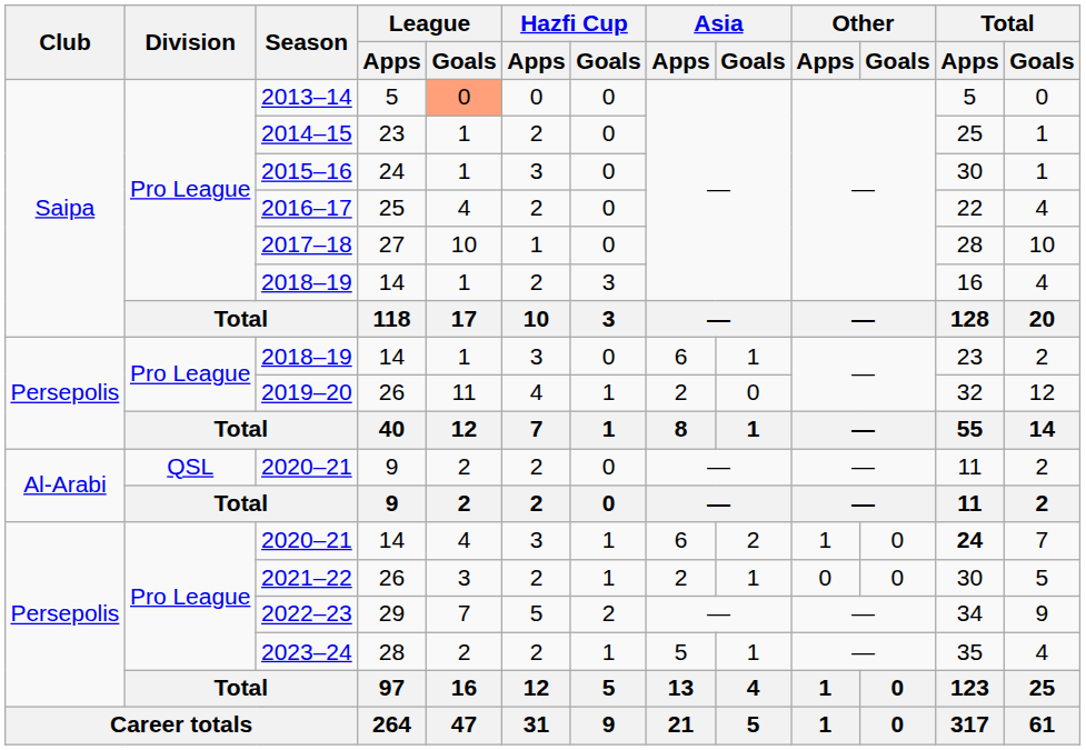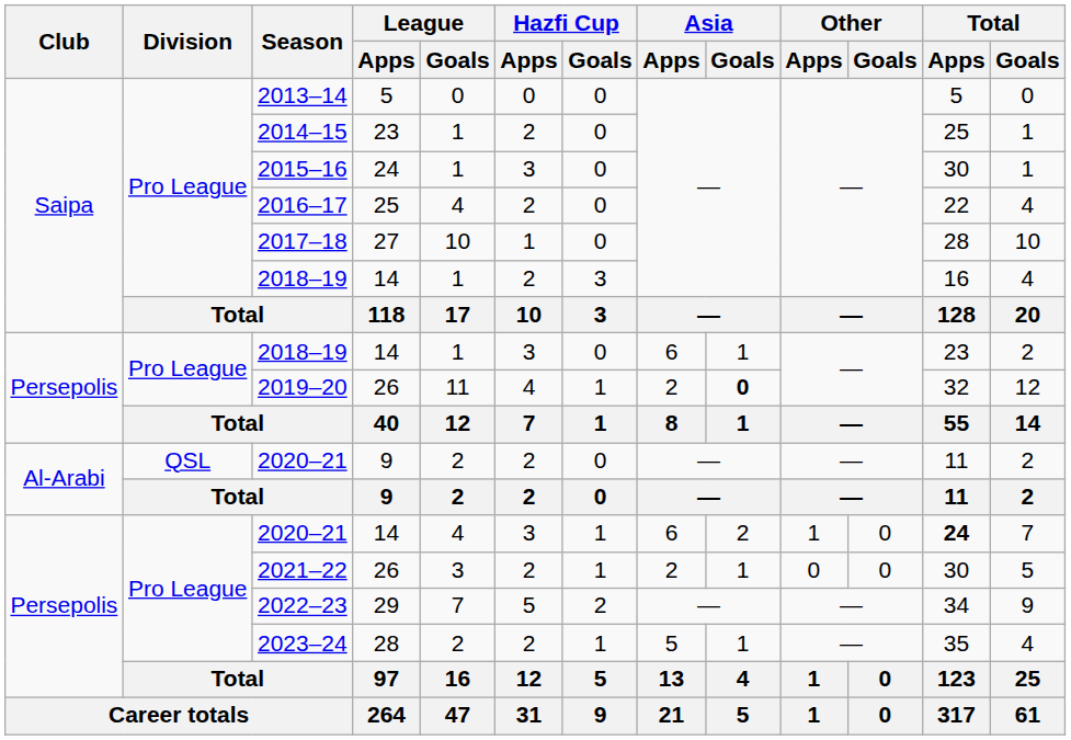2013–14 | League / Goals: lightsalmon background -> no background
2019–20 | Asia / Goals: normal -> bold
